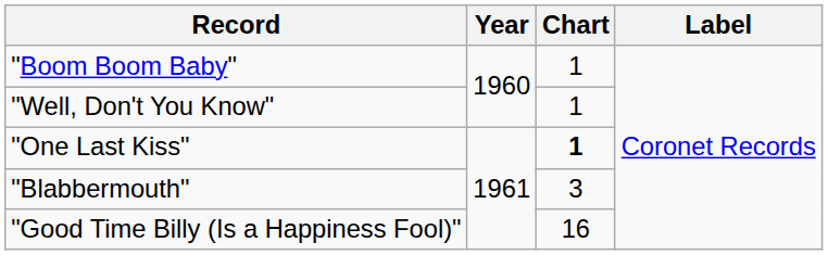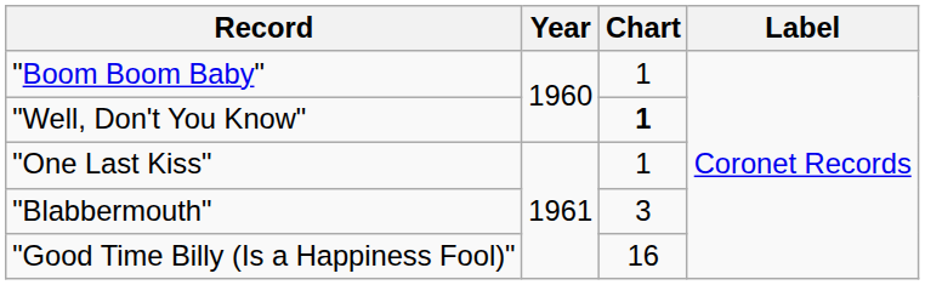"Well, Don't You Know" | Chart: normal -> bold
"One Last Kiss" | Chart: bold -> normal
